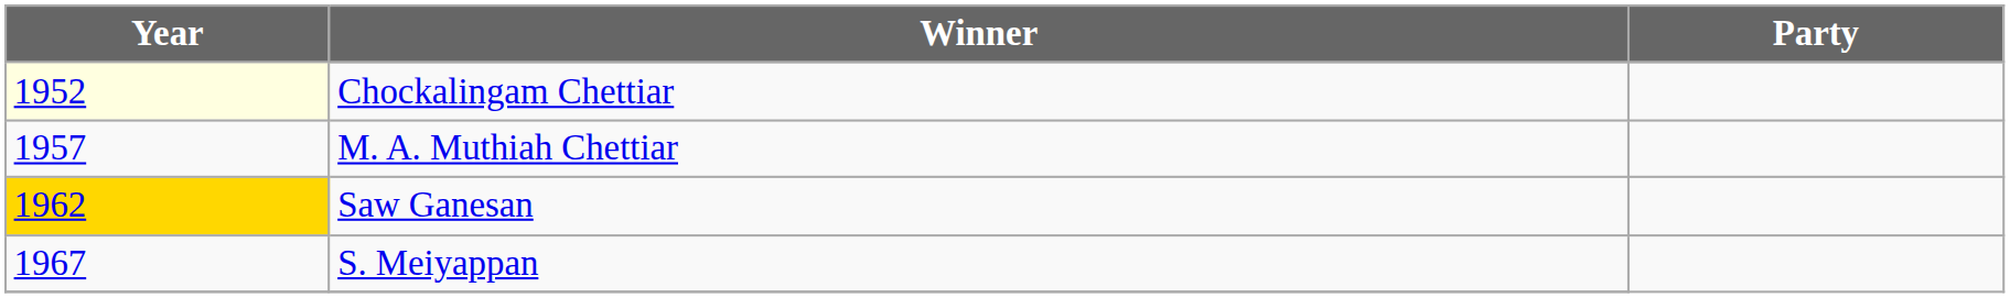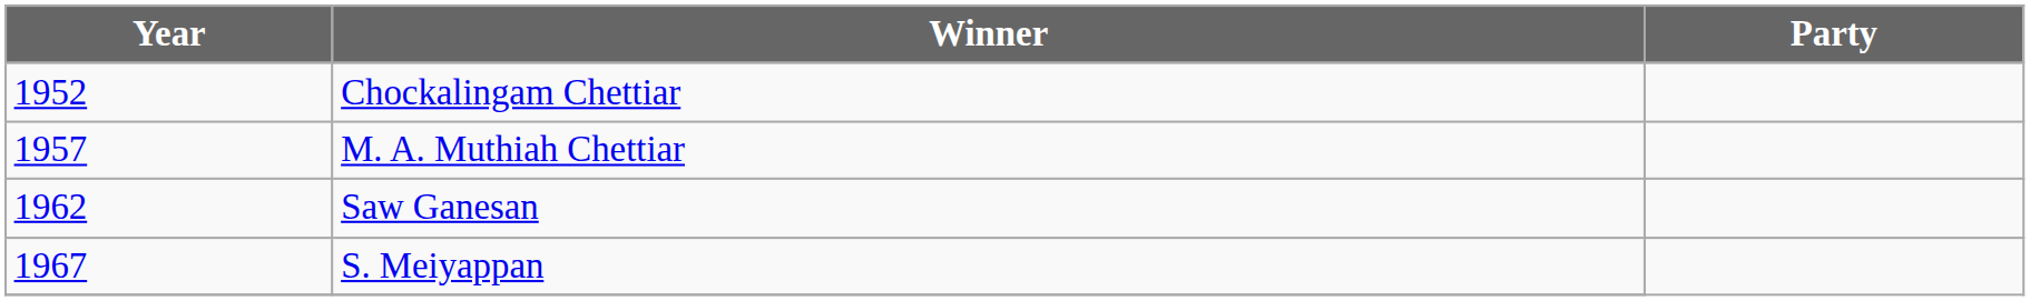Chockalingam Chettiar | Year: lightyellow background -> no background
Saw Ganesan | Year: gold background -> no background
